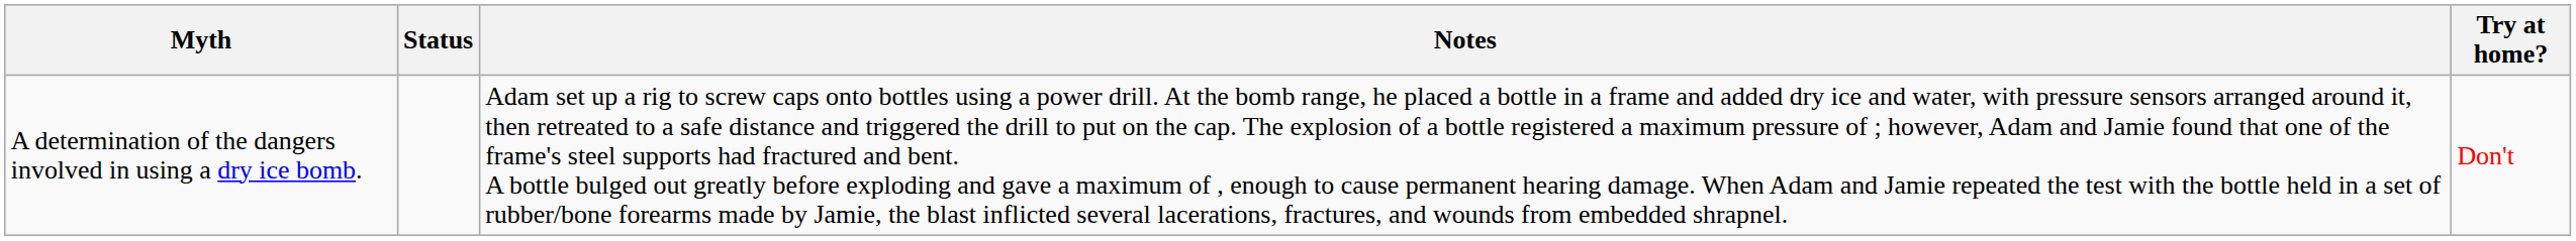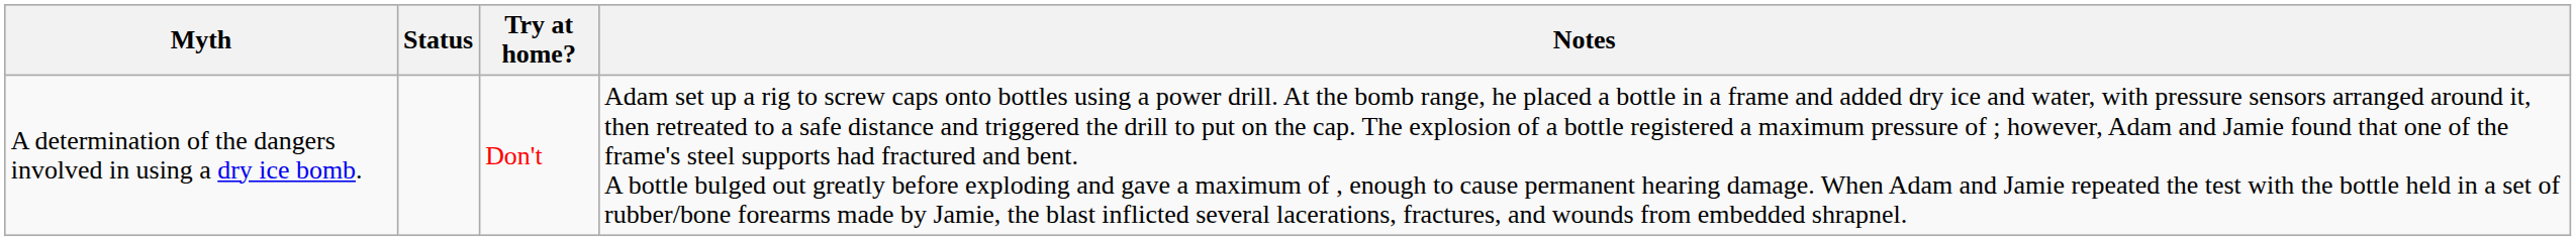columns swapped: Try at home? <-> Notes
